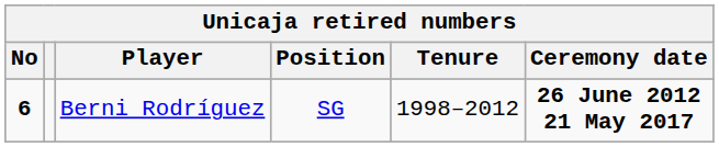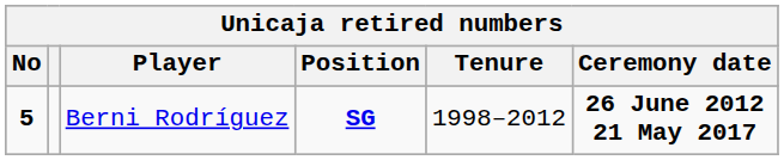Berni Rodríguez | No: 6 -> 5
Berni Rodríguez | Position: normal -> bold
